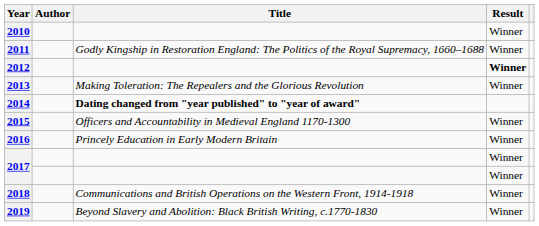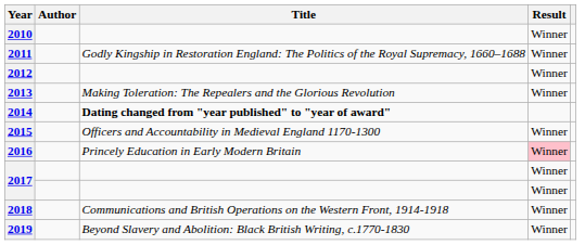2012 | Result: bold -> normal
2016 | Result: no background -> pink background
